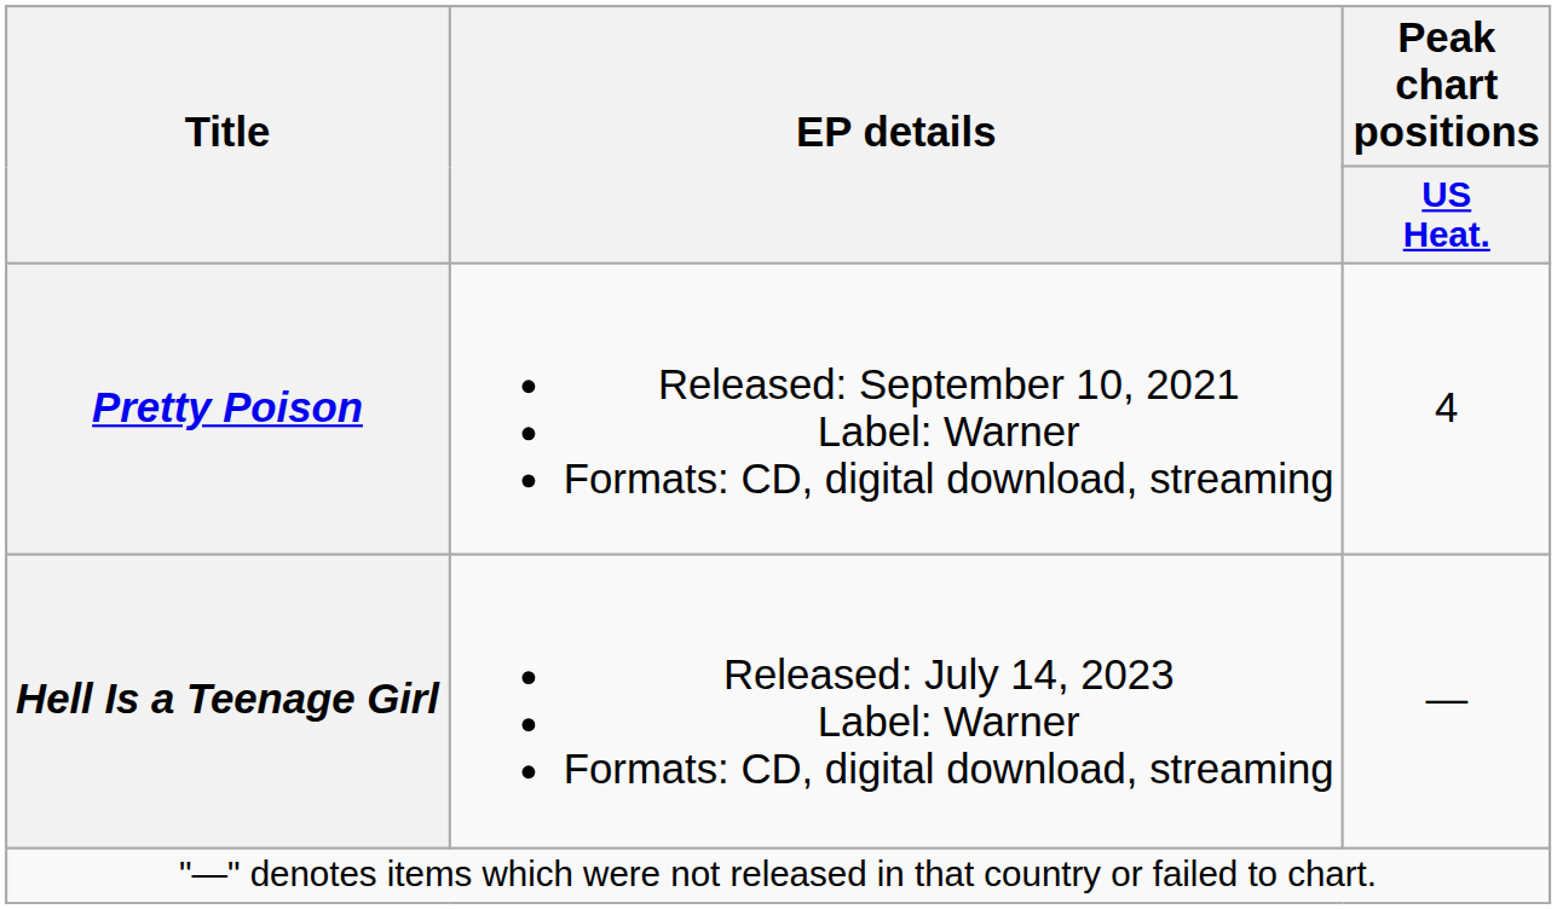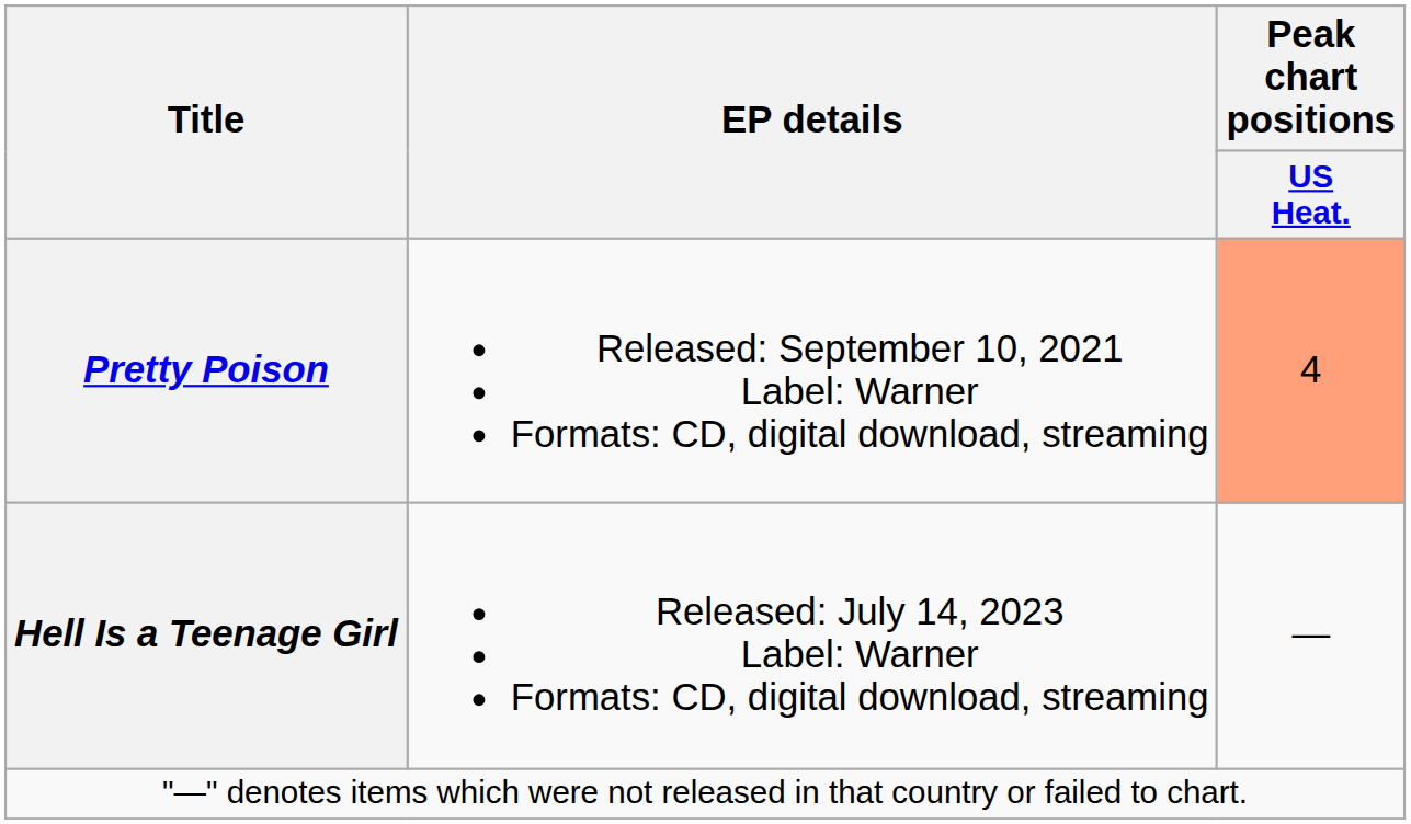Pretty Poison | Peak chart positions / US Heat.: no background -> lightsalmon background
